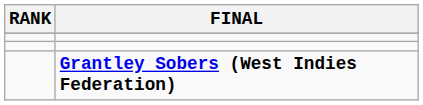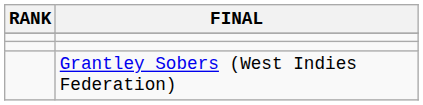row 4 | FINAL: bold -> normal
